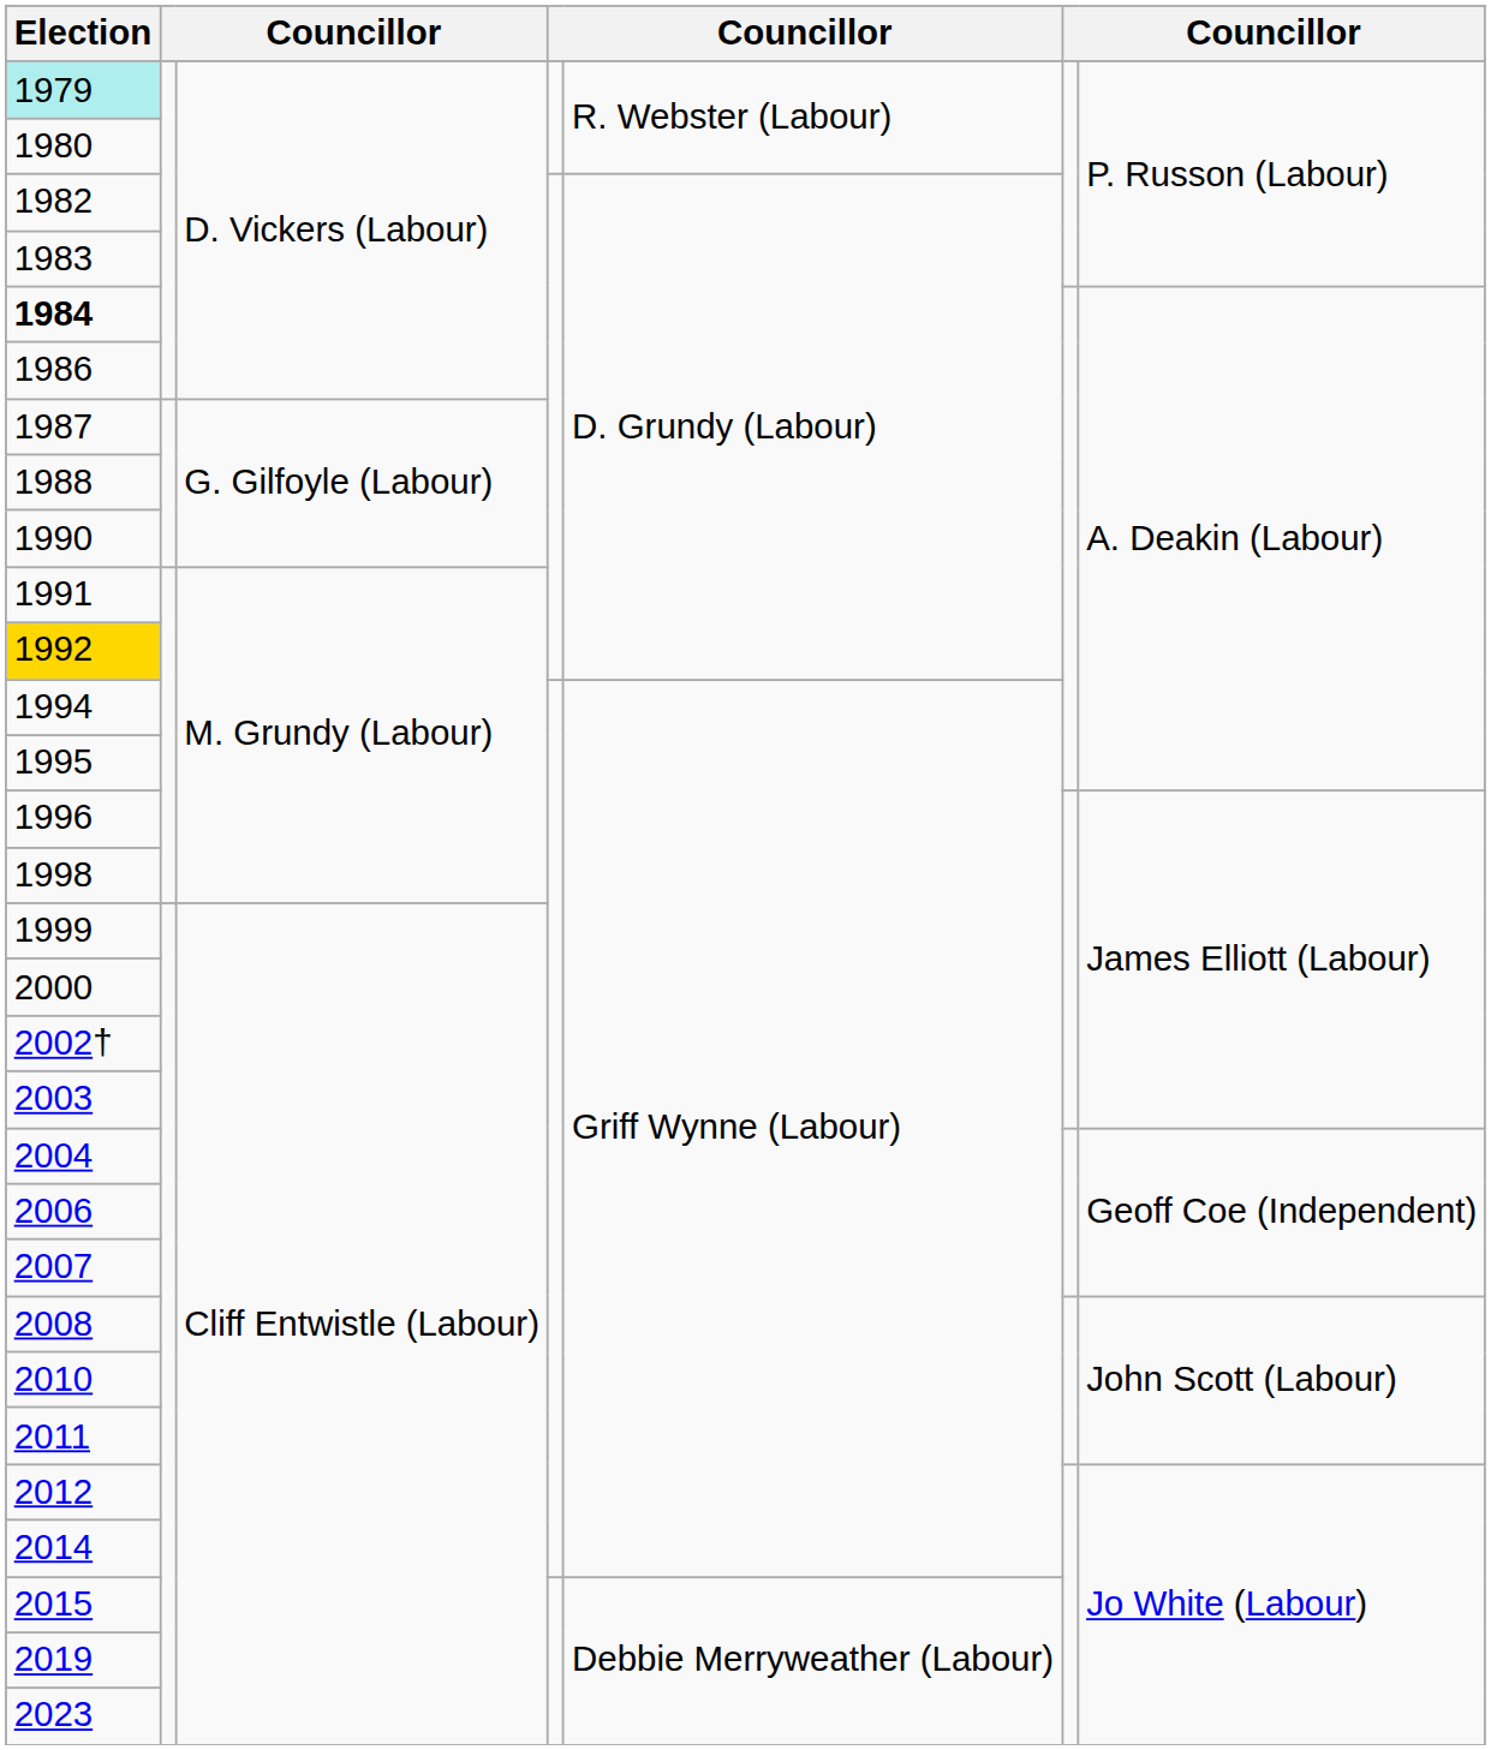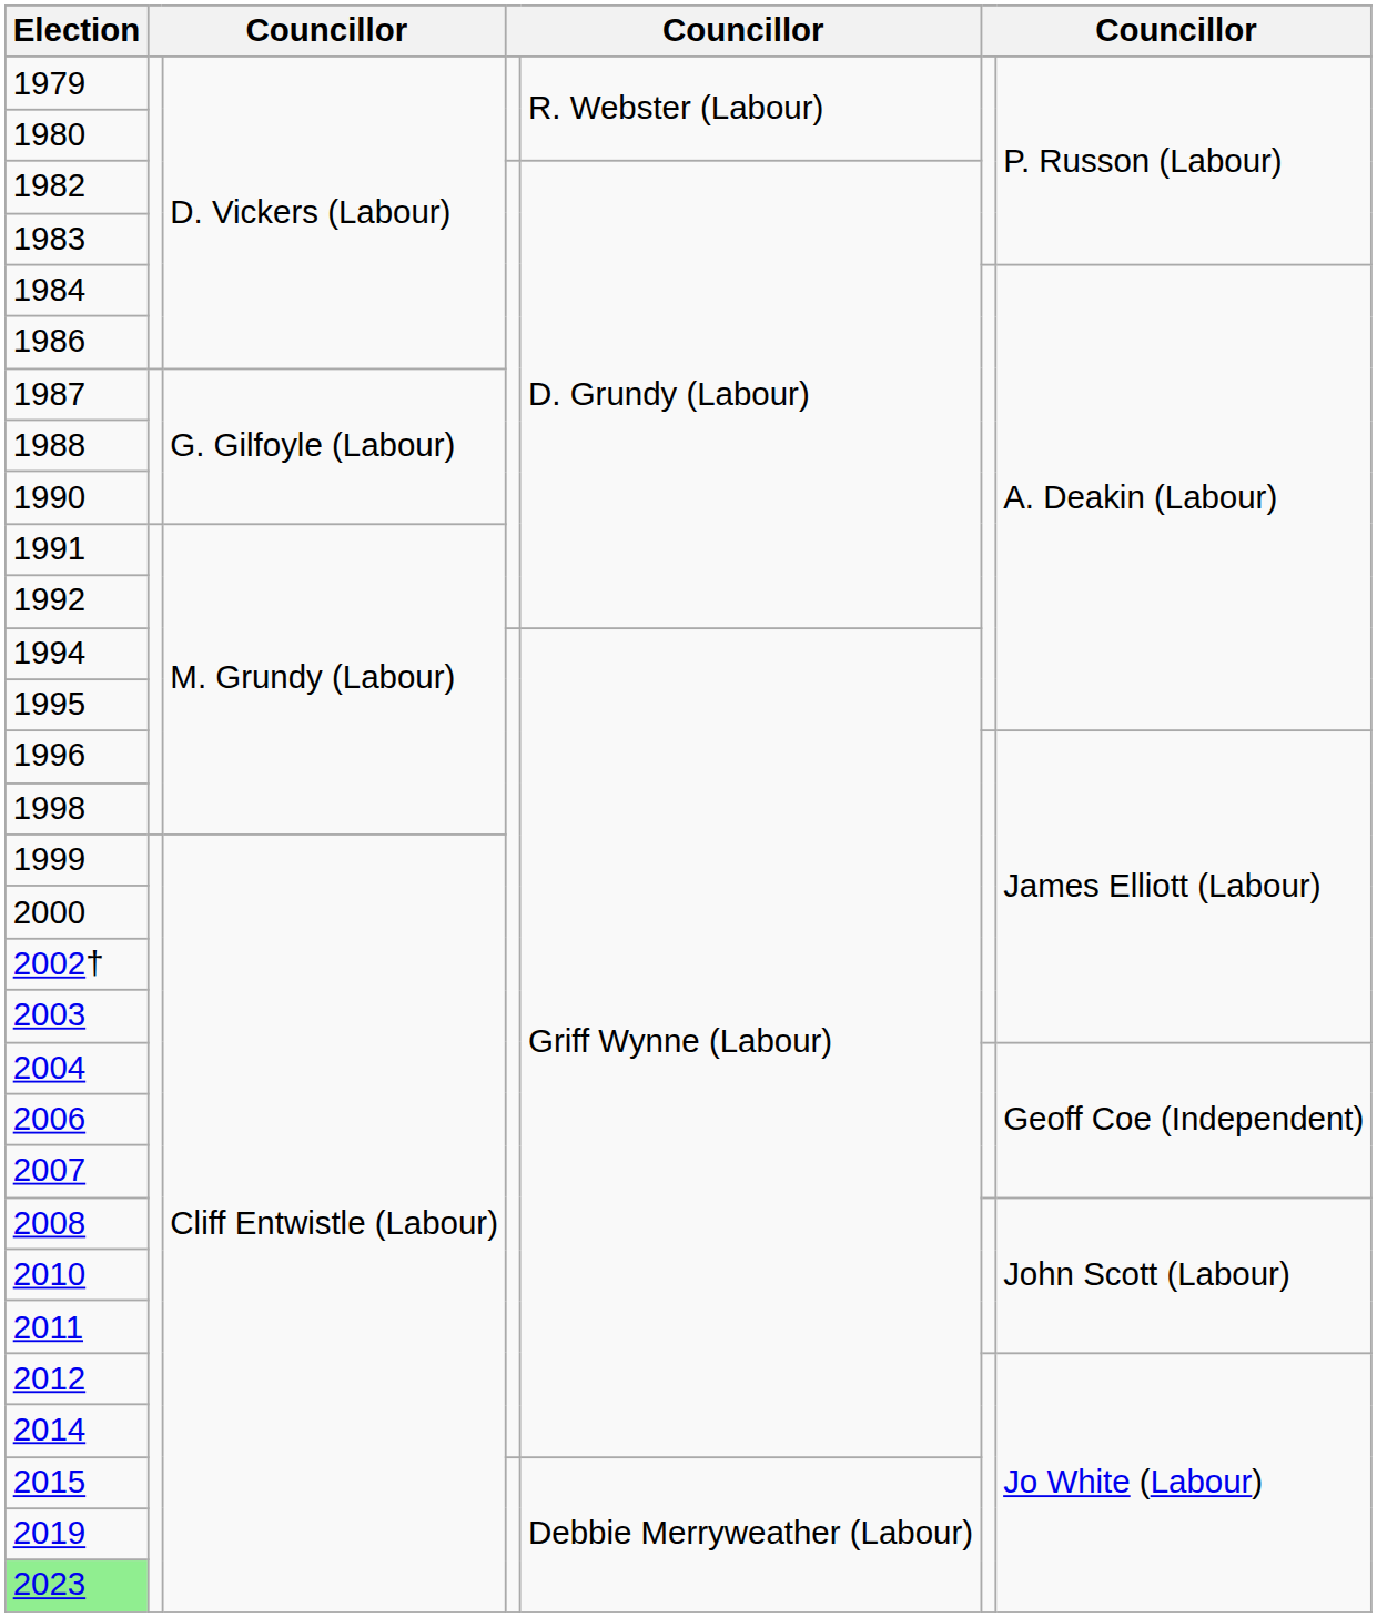1979 | Election: paleturquoise background -> no background
1984 | Election: bold -> normal
1992 | Election: gold background -> no background
2023 | Election: no background -> lightgreen background
